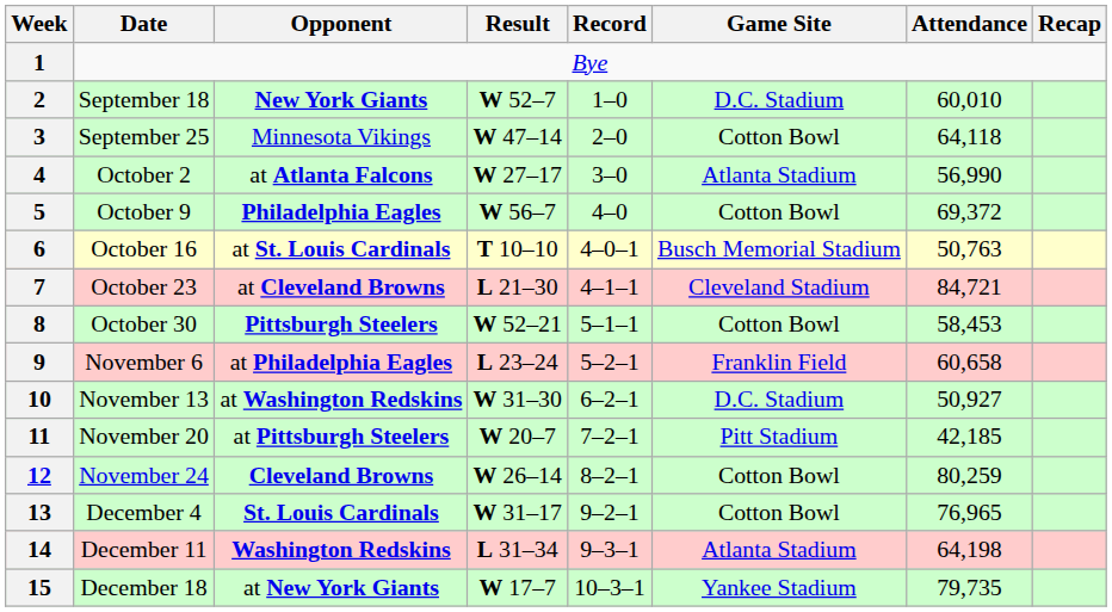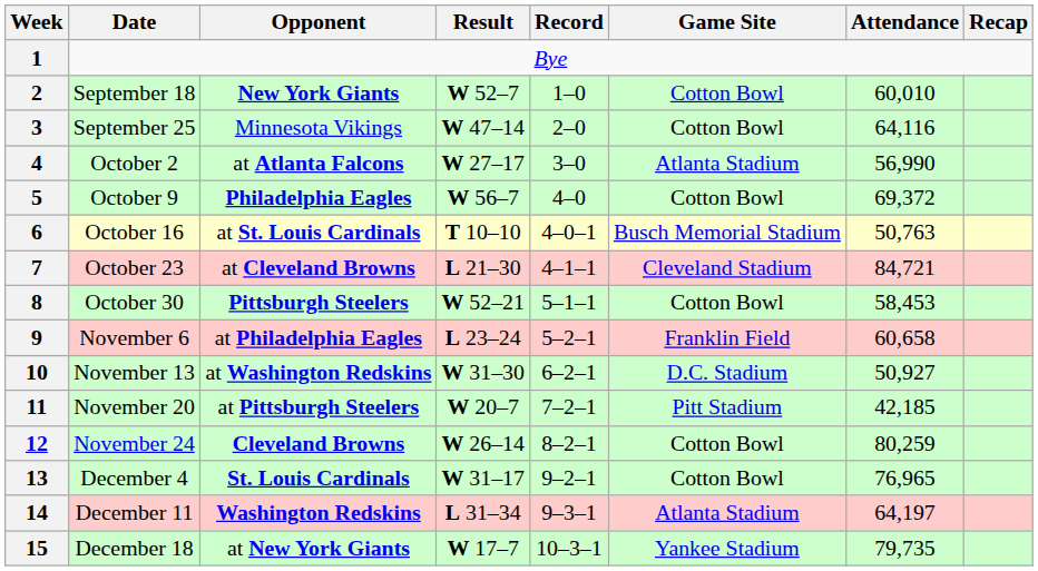2 | Game Site: D.C. Stadium -> Cotton Bowl
3 | Attendance: 64,118 -> 64,116
14 | Attendance: 64,198 -> 64,197
